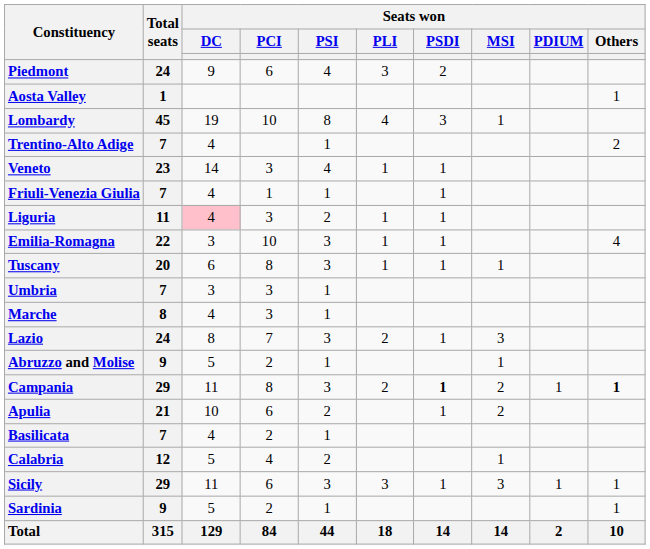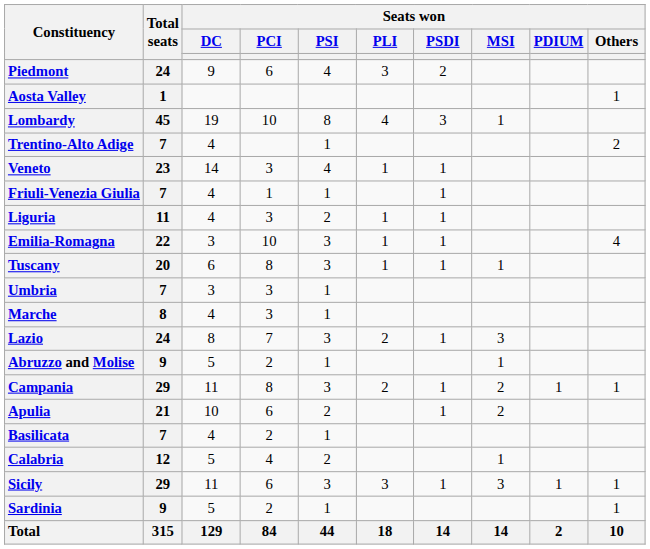Liguria | Seats won / DC: pink background -> no background
Campania | Seats won / PSDI: bold -> normal
Campania | Seats won / Others: bold -> normal
